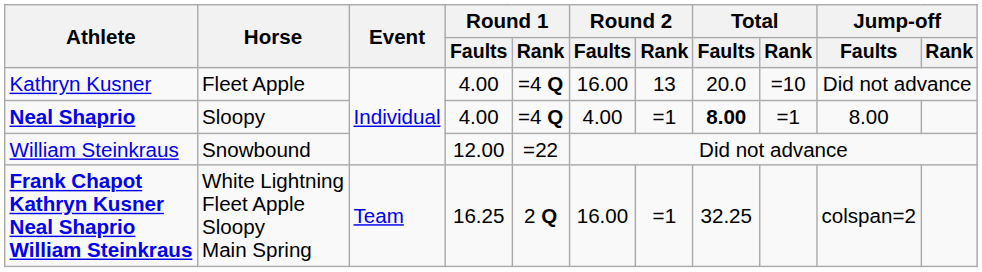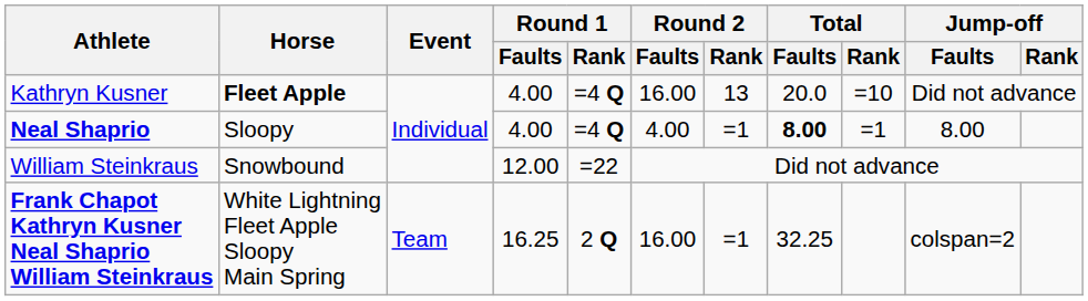Kathryn Kusner | Horse: normal -> bold
